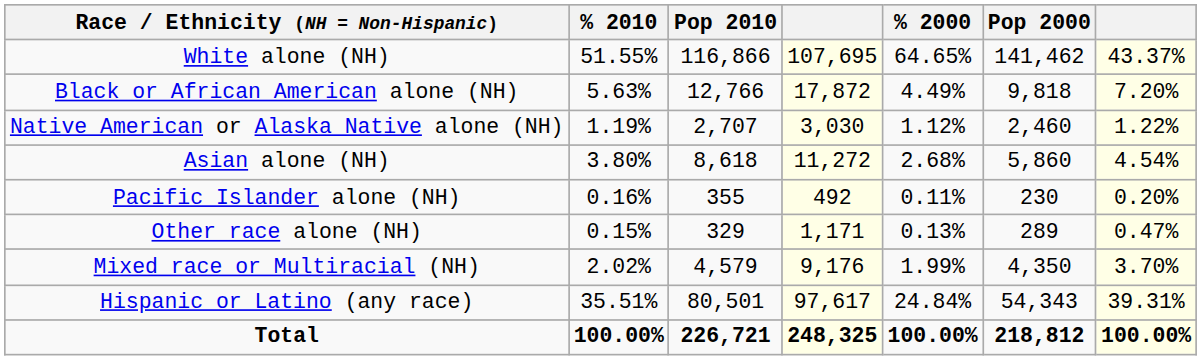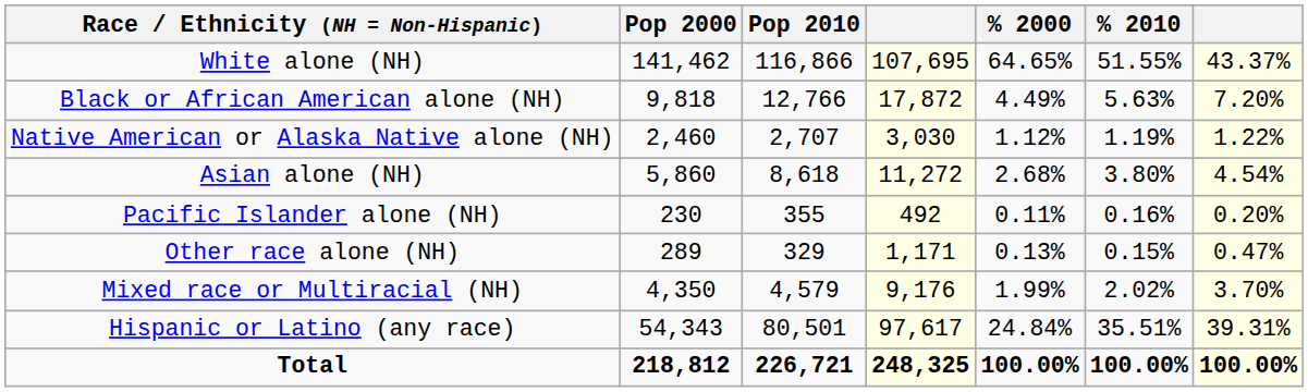columns swapped: Pop 2000 <-> % 2010
